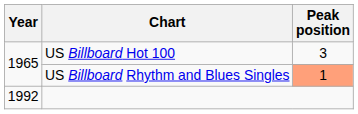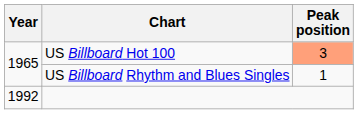US Billboard Hot 100 | Peak position: no background -> lightsalmon background
US Billboard Rhythm and Blues Singles | Peak position: lightsalmon background -> no background
